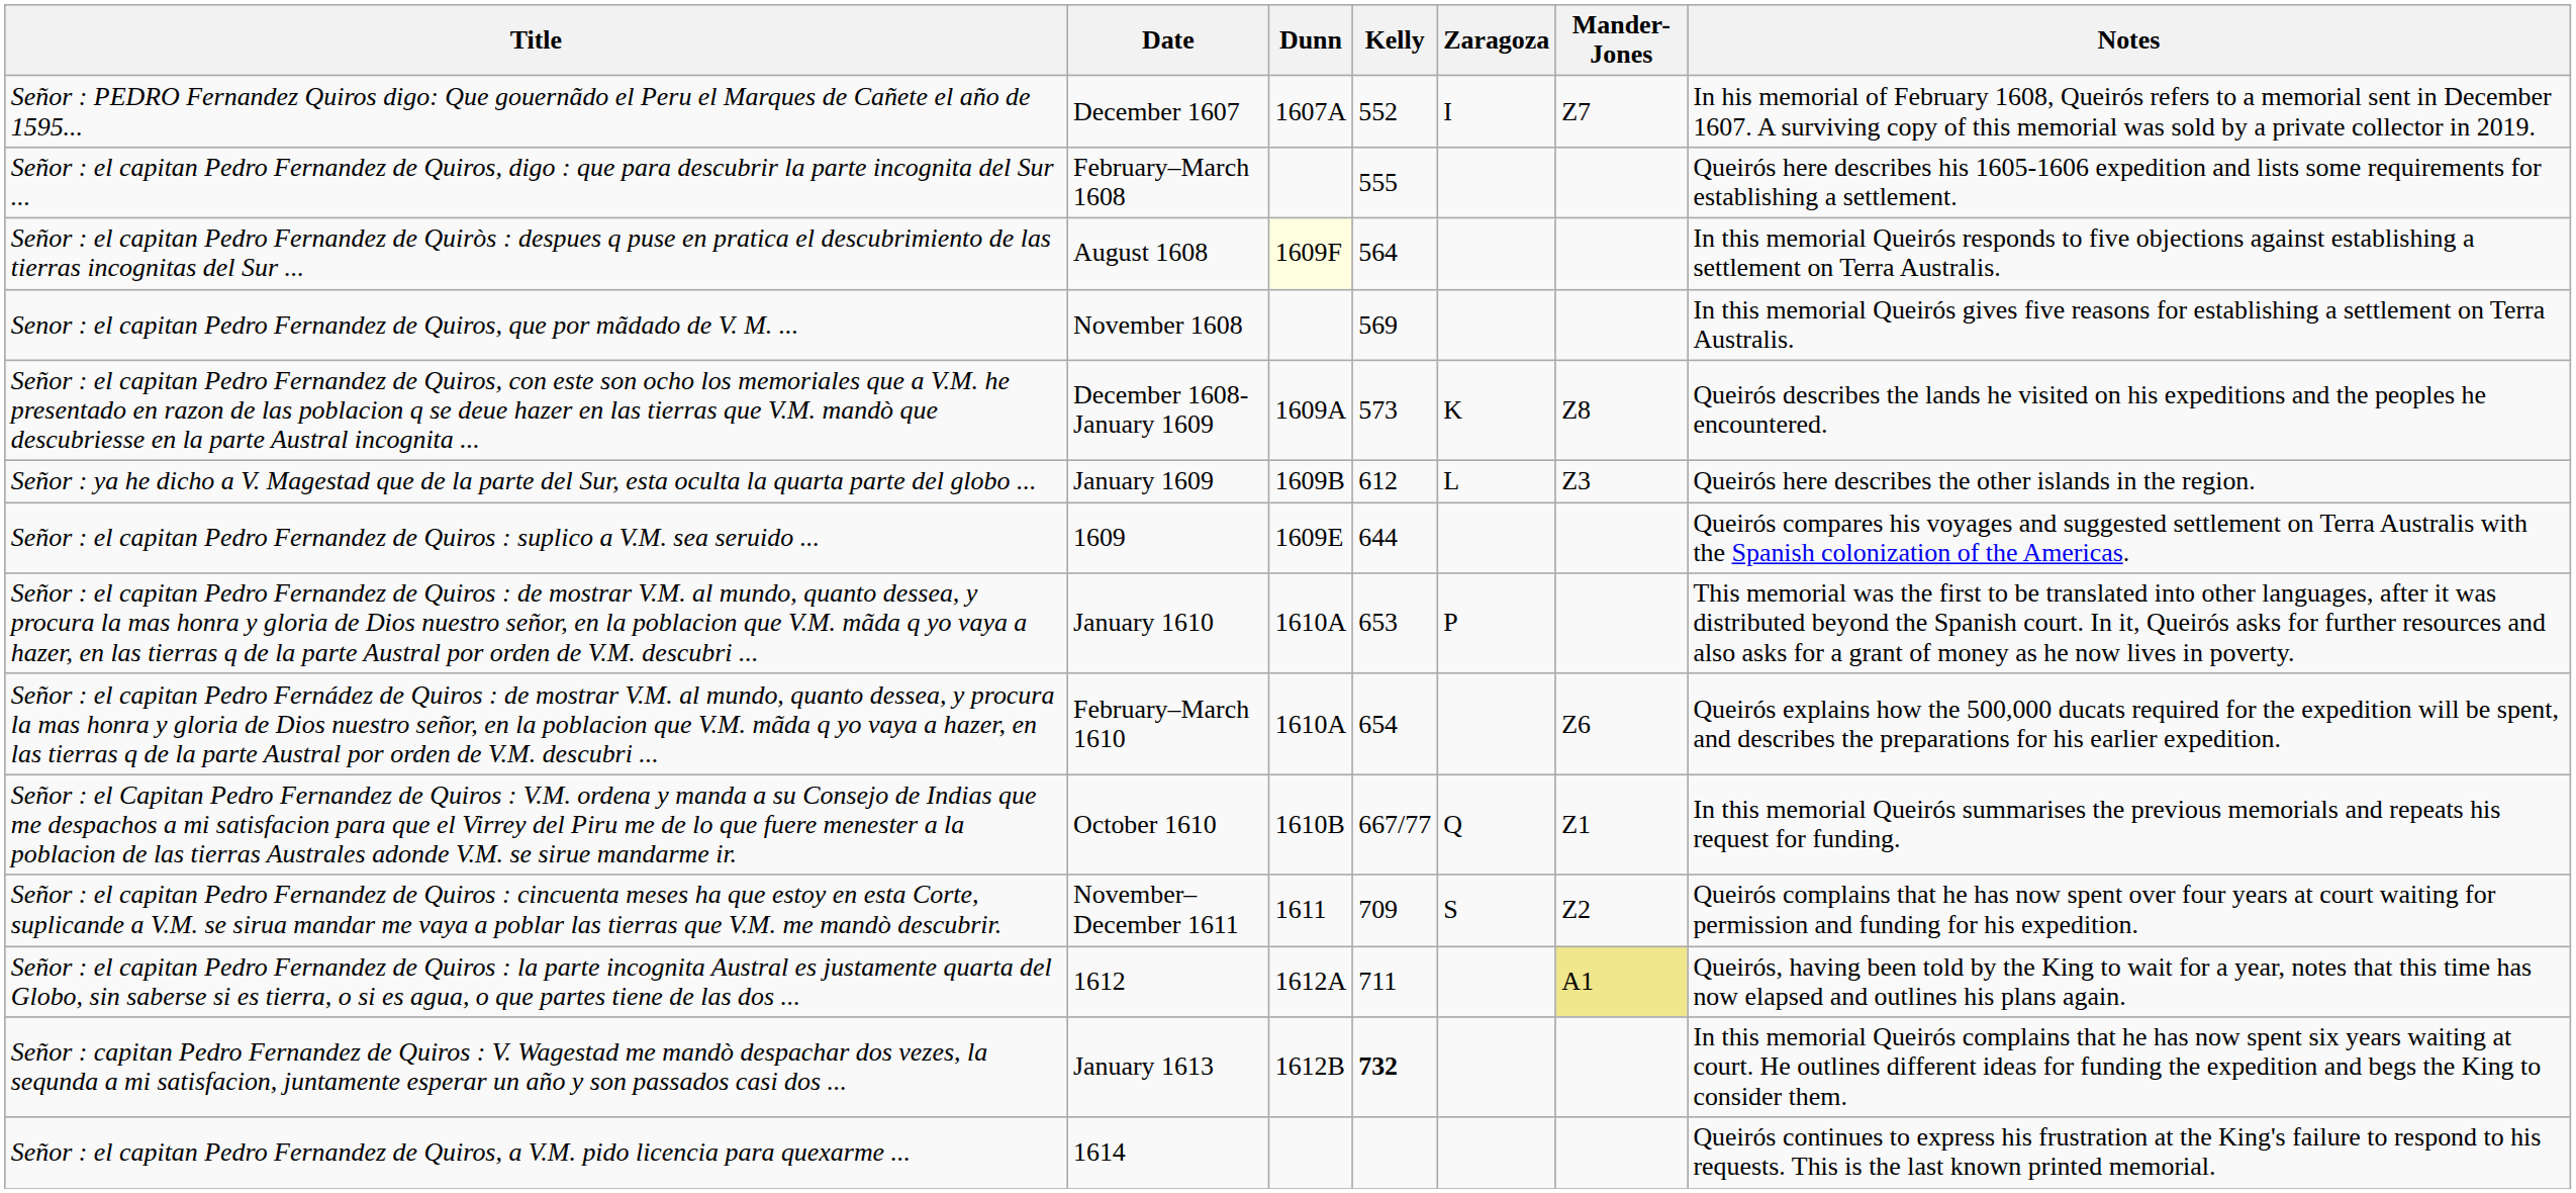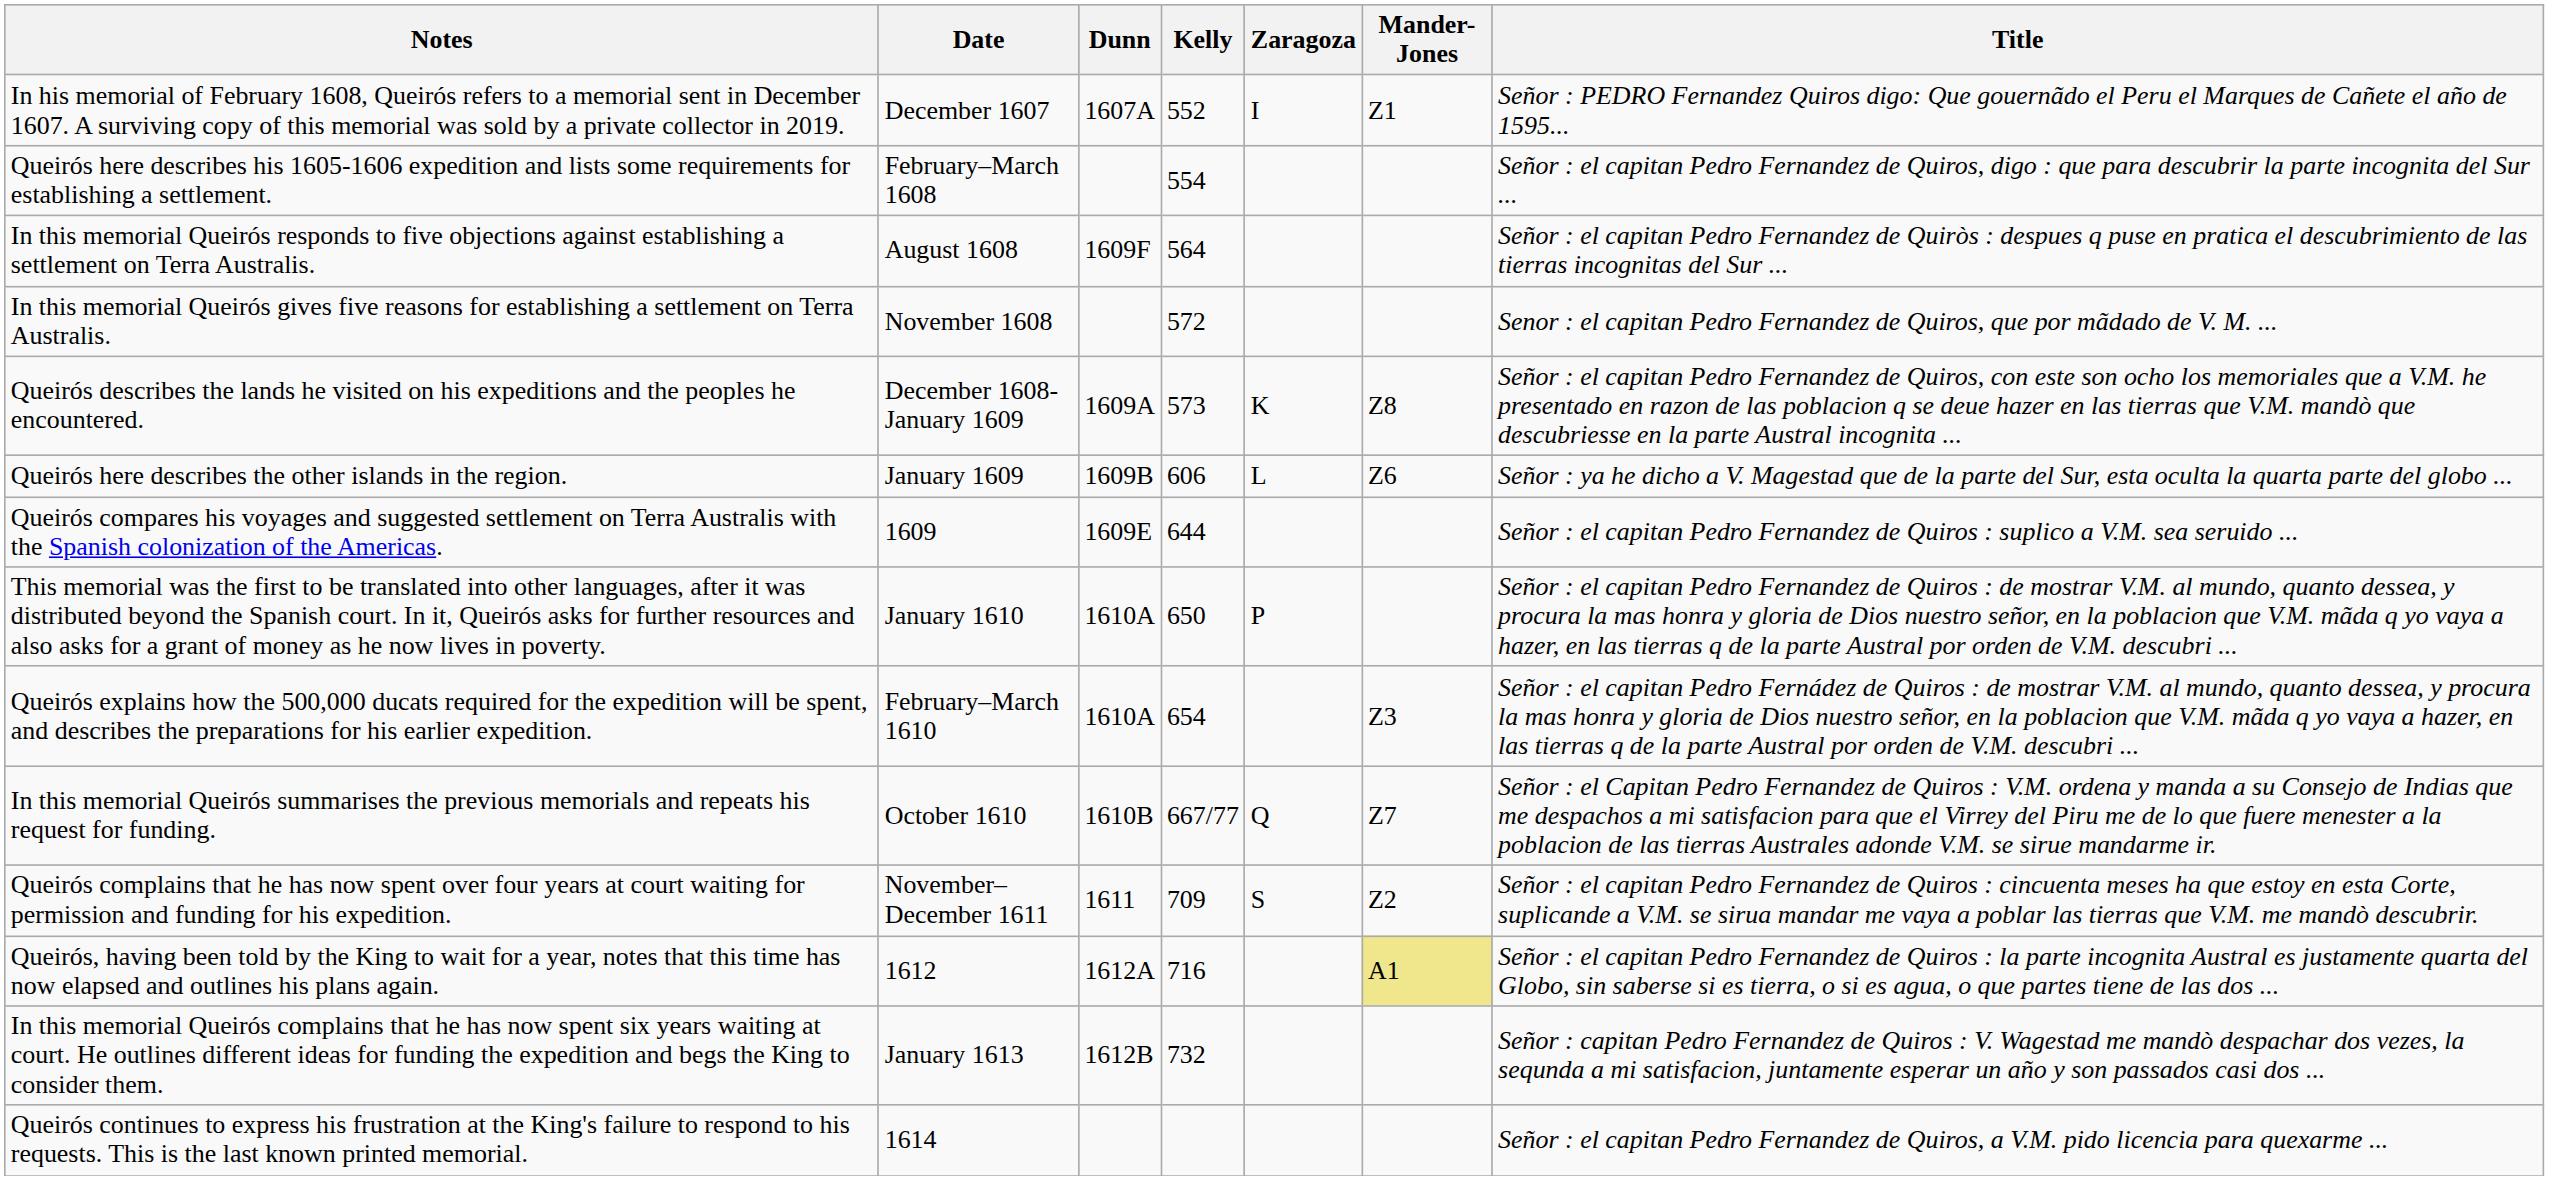columns swapped: Title <-> Notes
row 2 | Mander-Jones: Z7 -> Z1
row 3 | Kelly: 555 -> 554
row 4 | Dunn: lightyellow background -> no background
row 5 | Kelly: 569 -> 572
row 7 | Kelly: 612 -> 606
row 7 | Mander-Jones: Z3 -> Z6
row 9 | Kelly: 653 -> 650
row 10 | Mander-Jones: Z6 -> Z3
row 11 | Mander-Jones: Z1 -> Z7
row 13 | Kelly: 711 -> 716
row 14 | Kelly: bold -> normal
